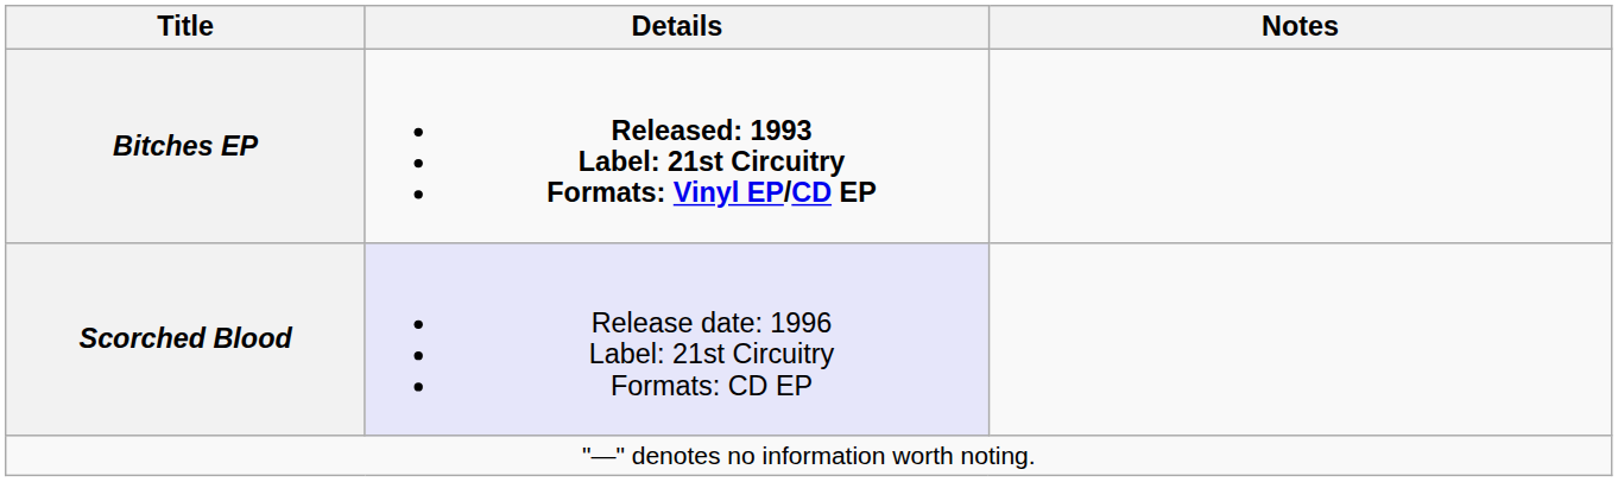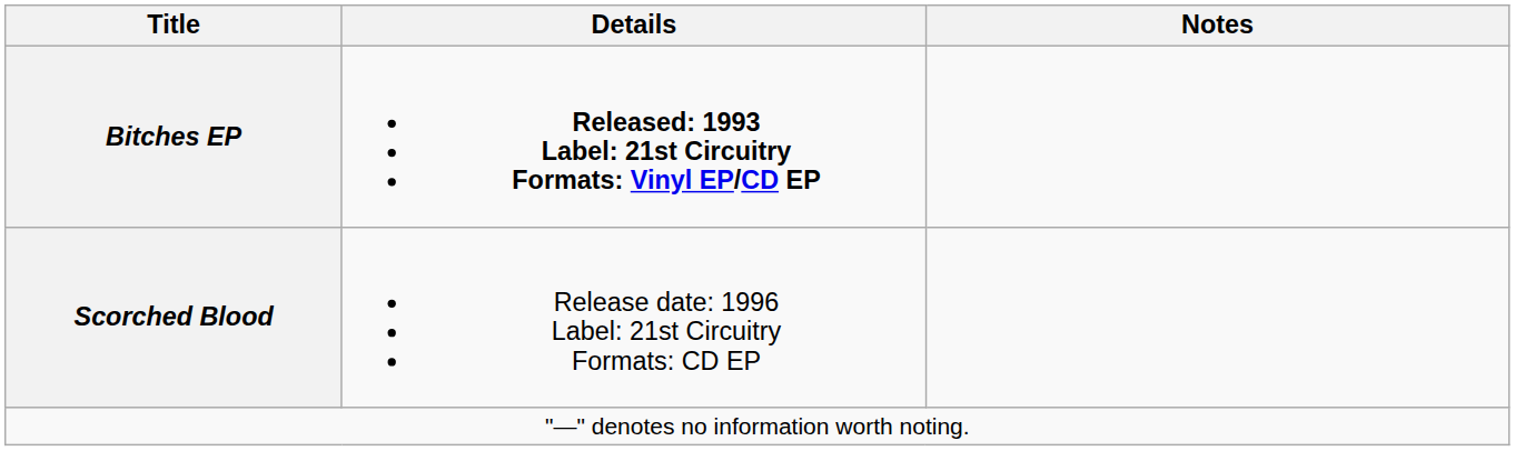Scorched Blood | Details: lavender background -> no background
